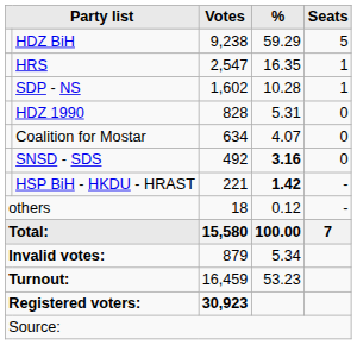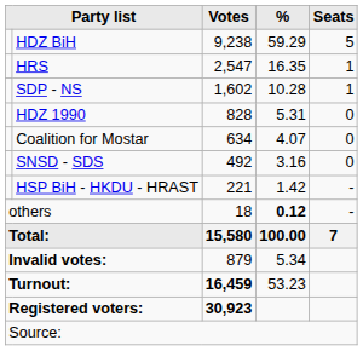SNSD - SDS | %: bold -> normal
HSP BiH - HKDU - HRAST | %: bold -> normal
others | %: normal -> bold
Turnout: | Votes: normal -> bold
